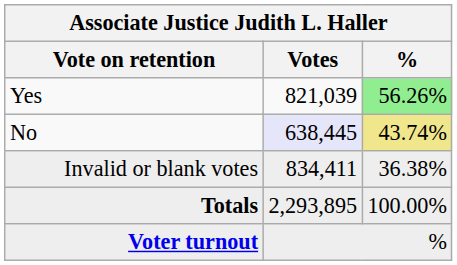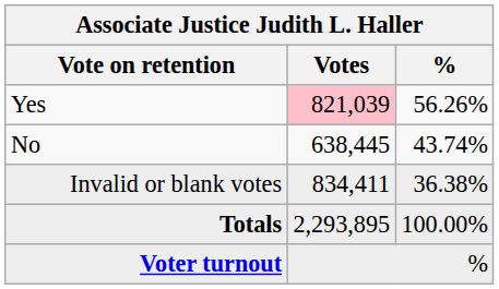Yes | Votes: no background -> pink background
Yes | %: lightgreen background -> no background
No | Votes: lavender background -> no background
No | %: khaki background -> no background
